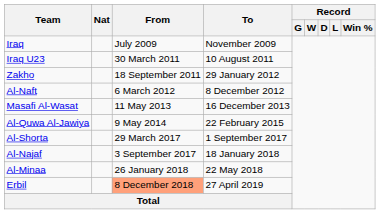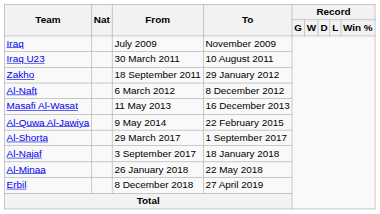Erbil | From: lightsalmon background -> no background
